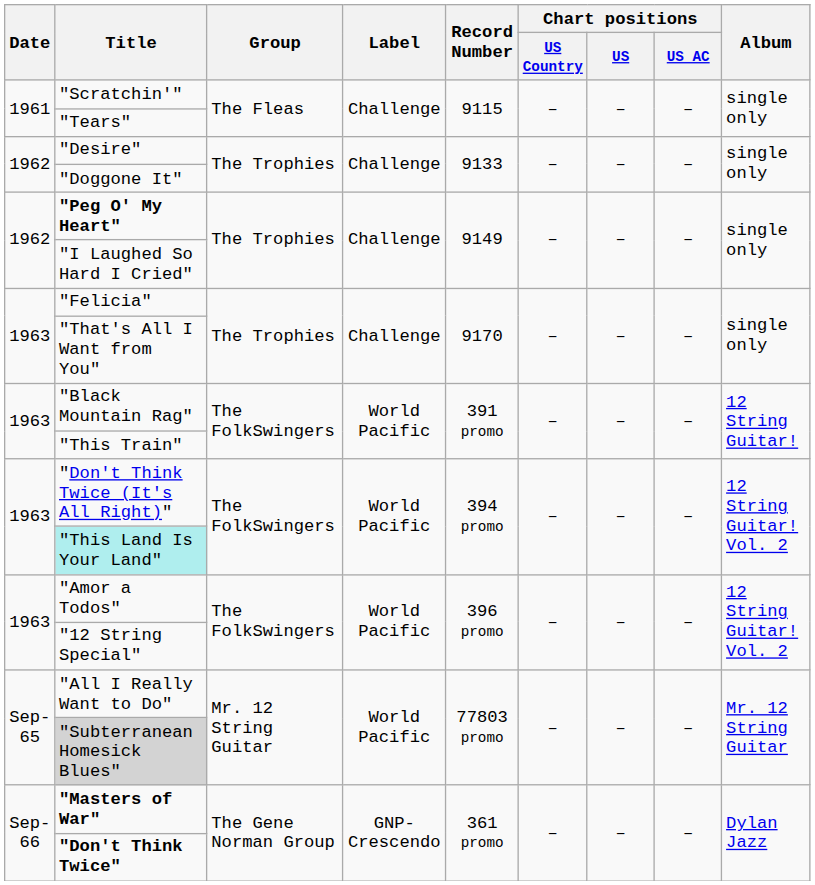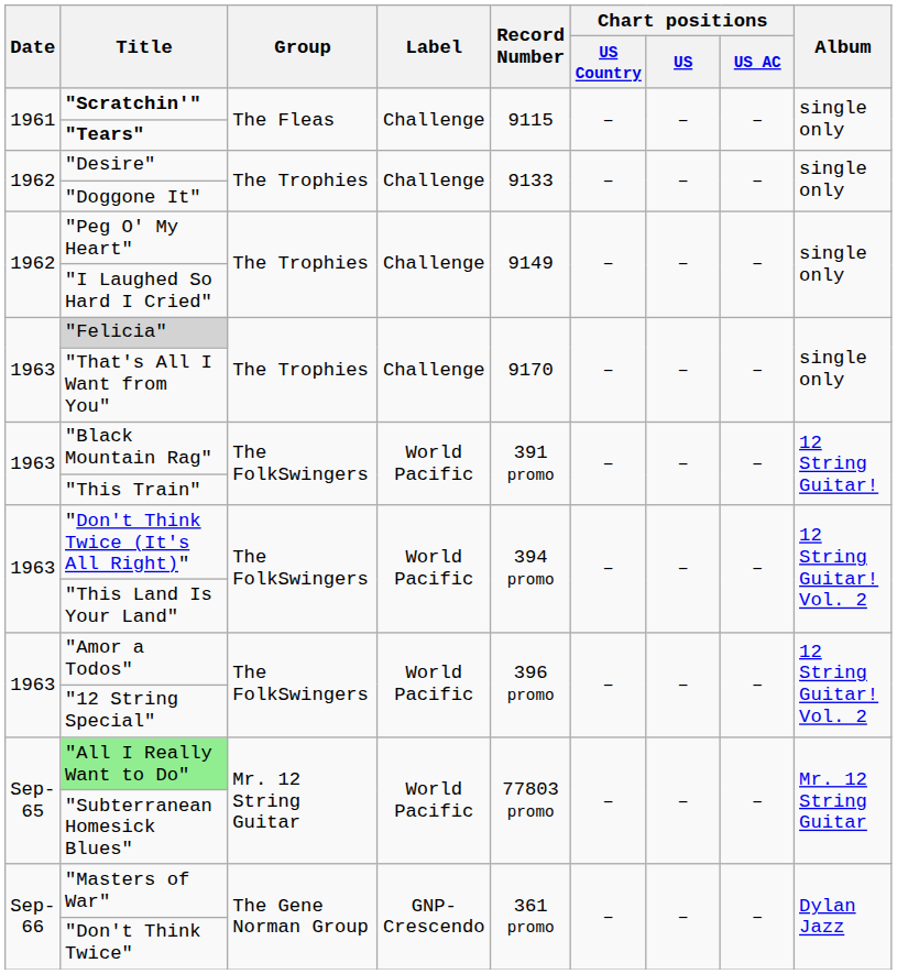"Scratchin'" | Title: normal -> bold
"Tears" | Title: normal -> bold
"Peg O' My Heart" | Title: bold -> normal
"Felicia" | Title: no background -> lightgrey background
"This Land Is Your Land" | Title: paleturquoise background -> no background
"All I Really Want to Do" | Title: no background -> lightgreen background
"Subterranean Homesick Blues" | Title: lightgrey background -> no background
"Masters of War" | Title: bold -> normal
"Don't Think Twice" | Title: bold -> normal
